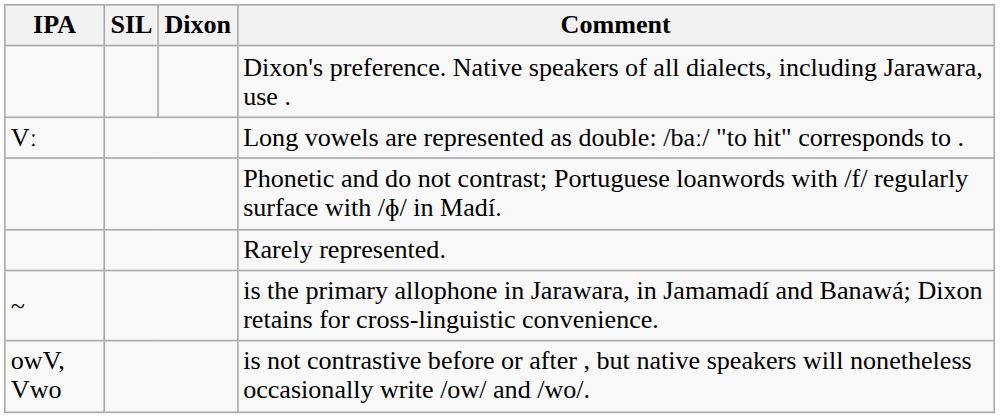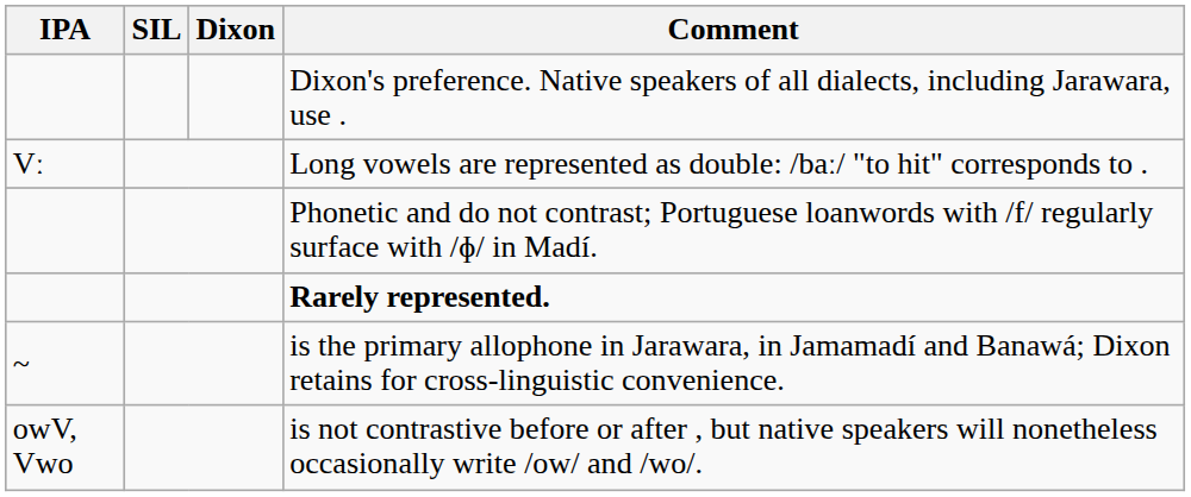Rarely represented. | Comment: normal -> bold
